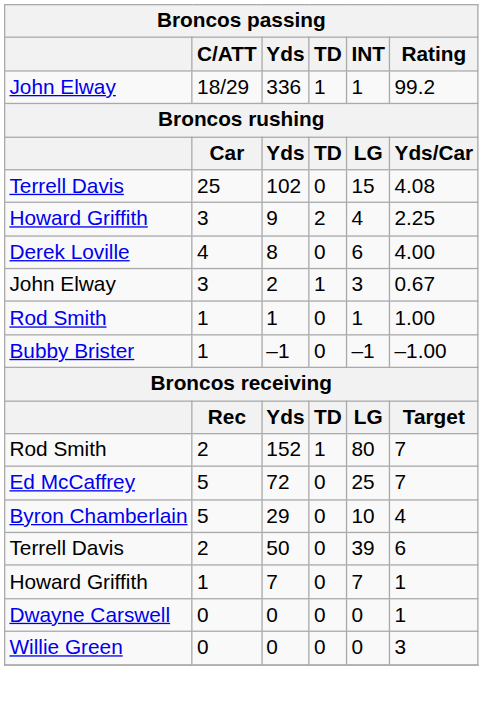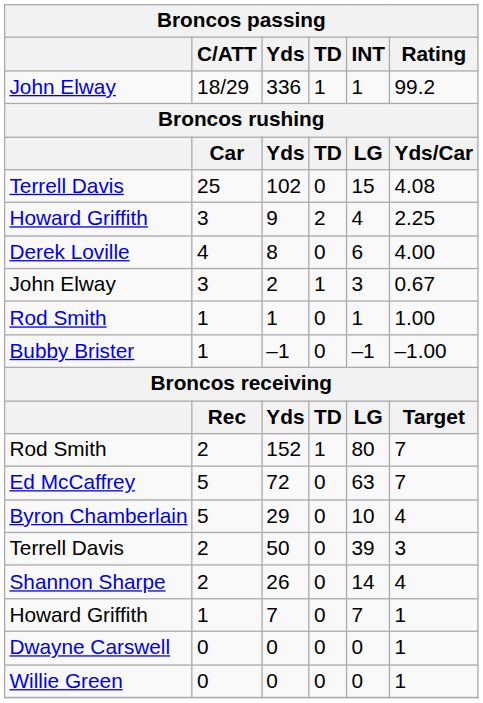72 | INT: 25 -> 63
50 | Rating: 6 -> 3
+ row: Shannon Sharpe | 2 | 26 | 0 | 14 | 4
Willie Green / 0 | Rating: 3 -> 1
